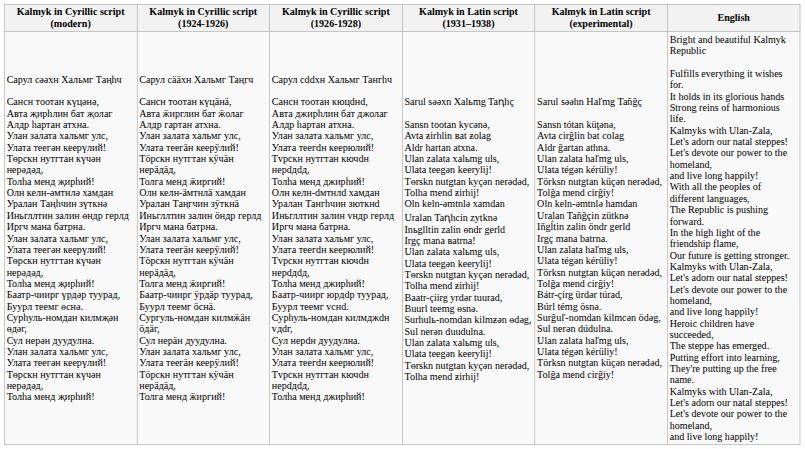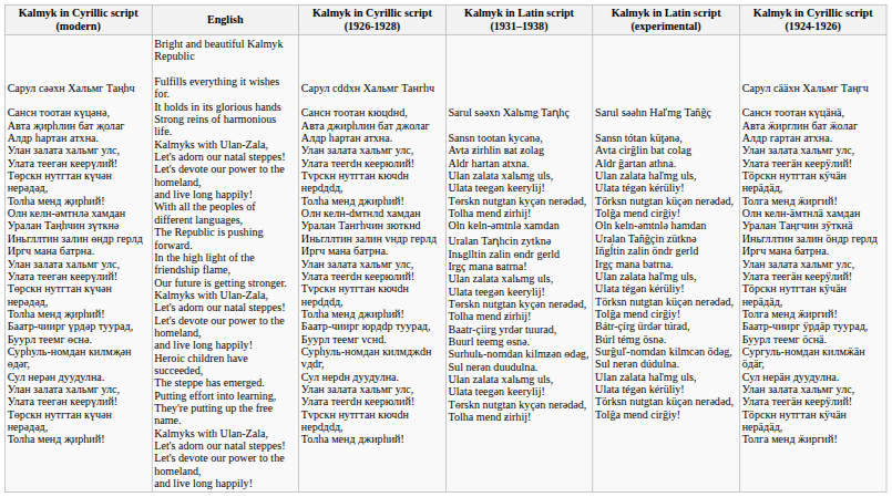columns swapped: Kalmyk in Cyrillic script (1924-1926) <-> English
